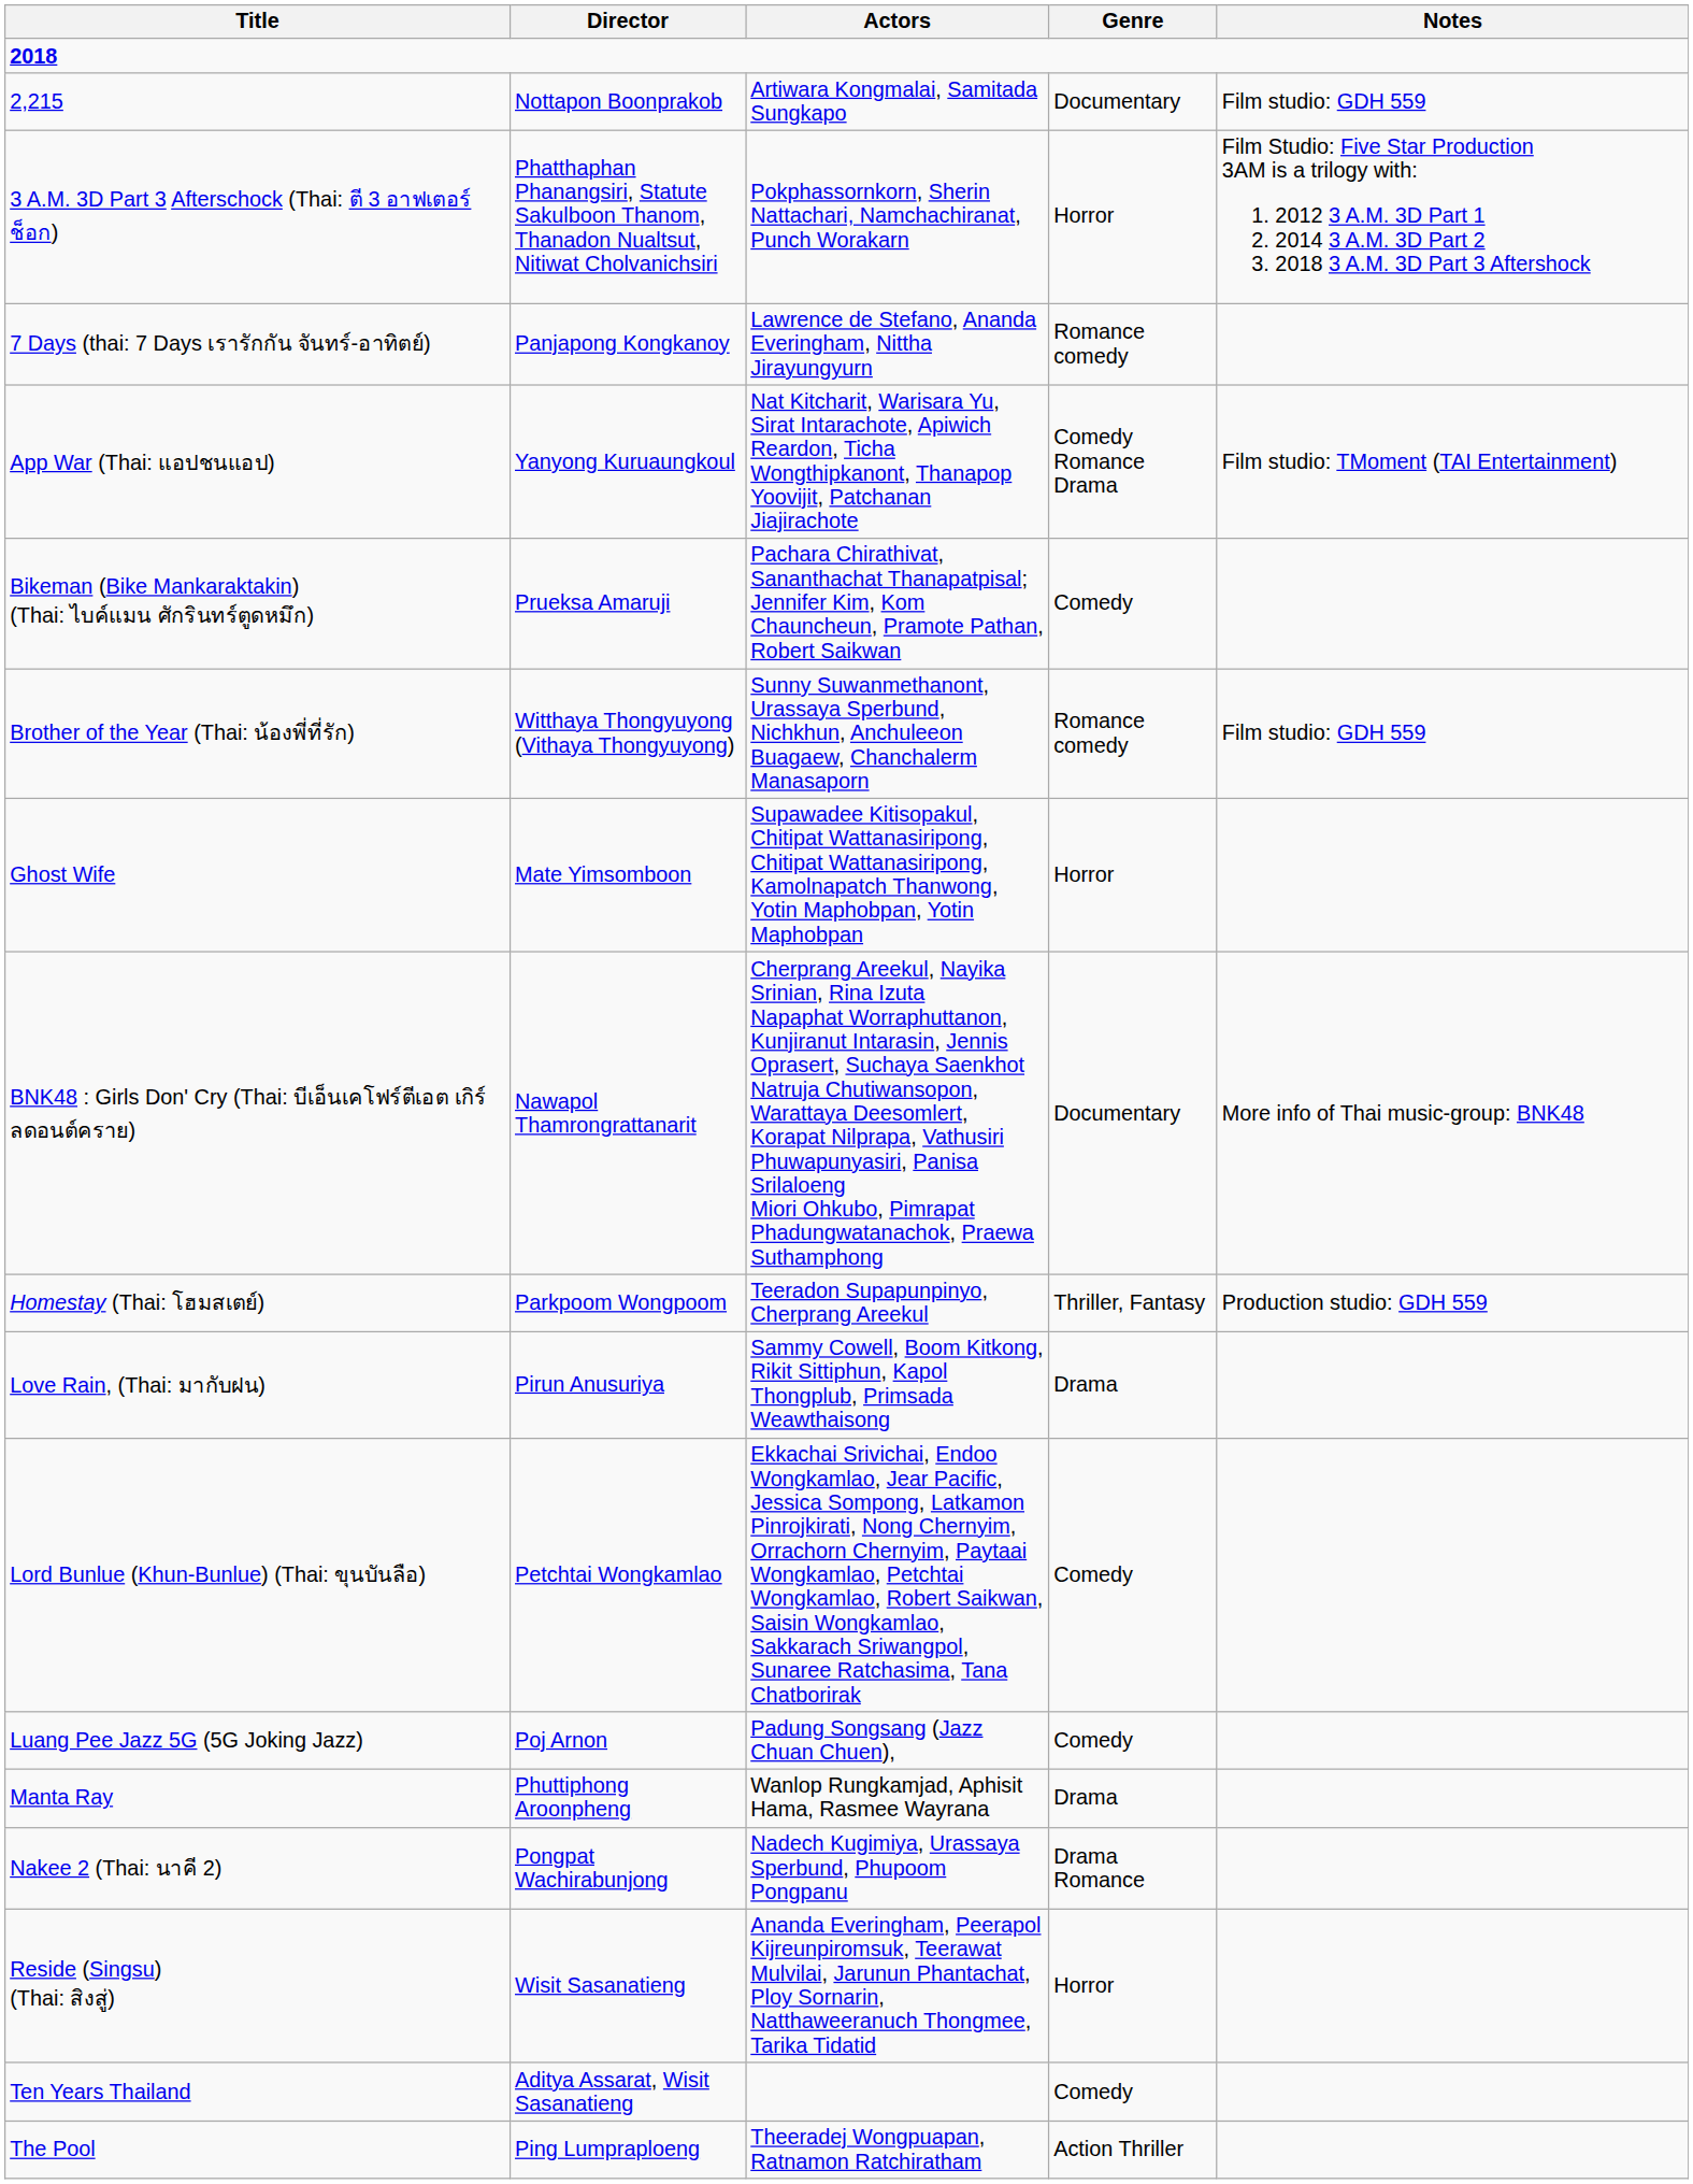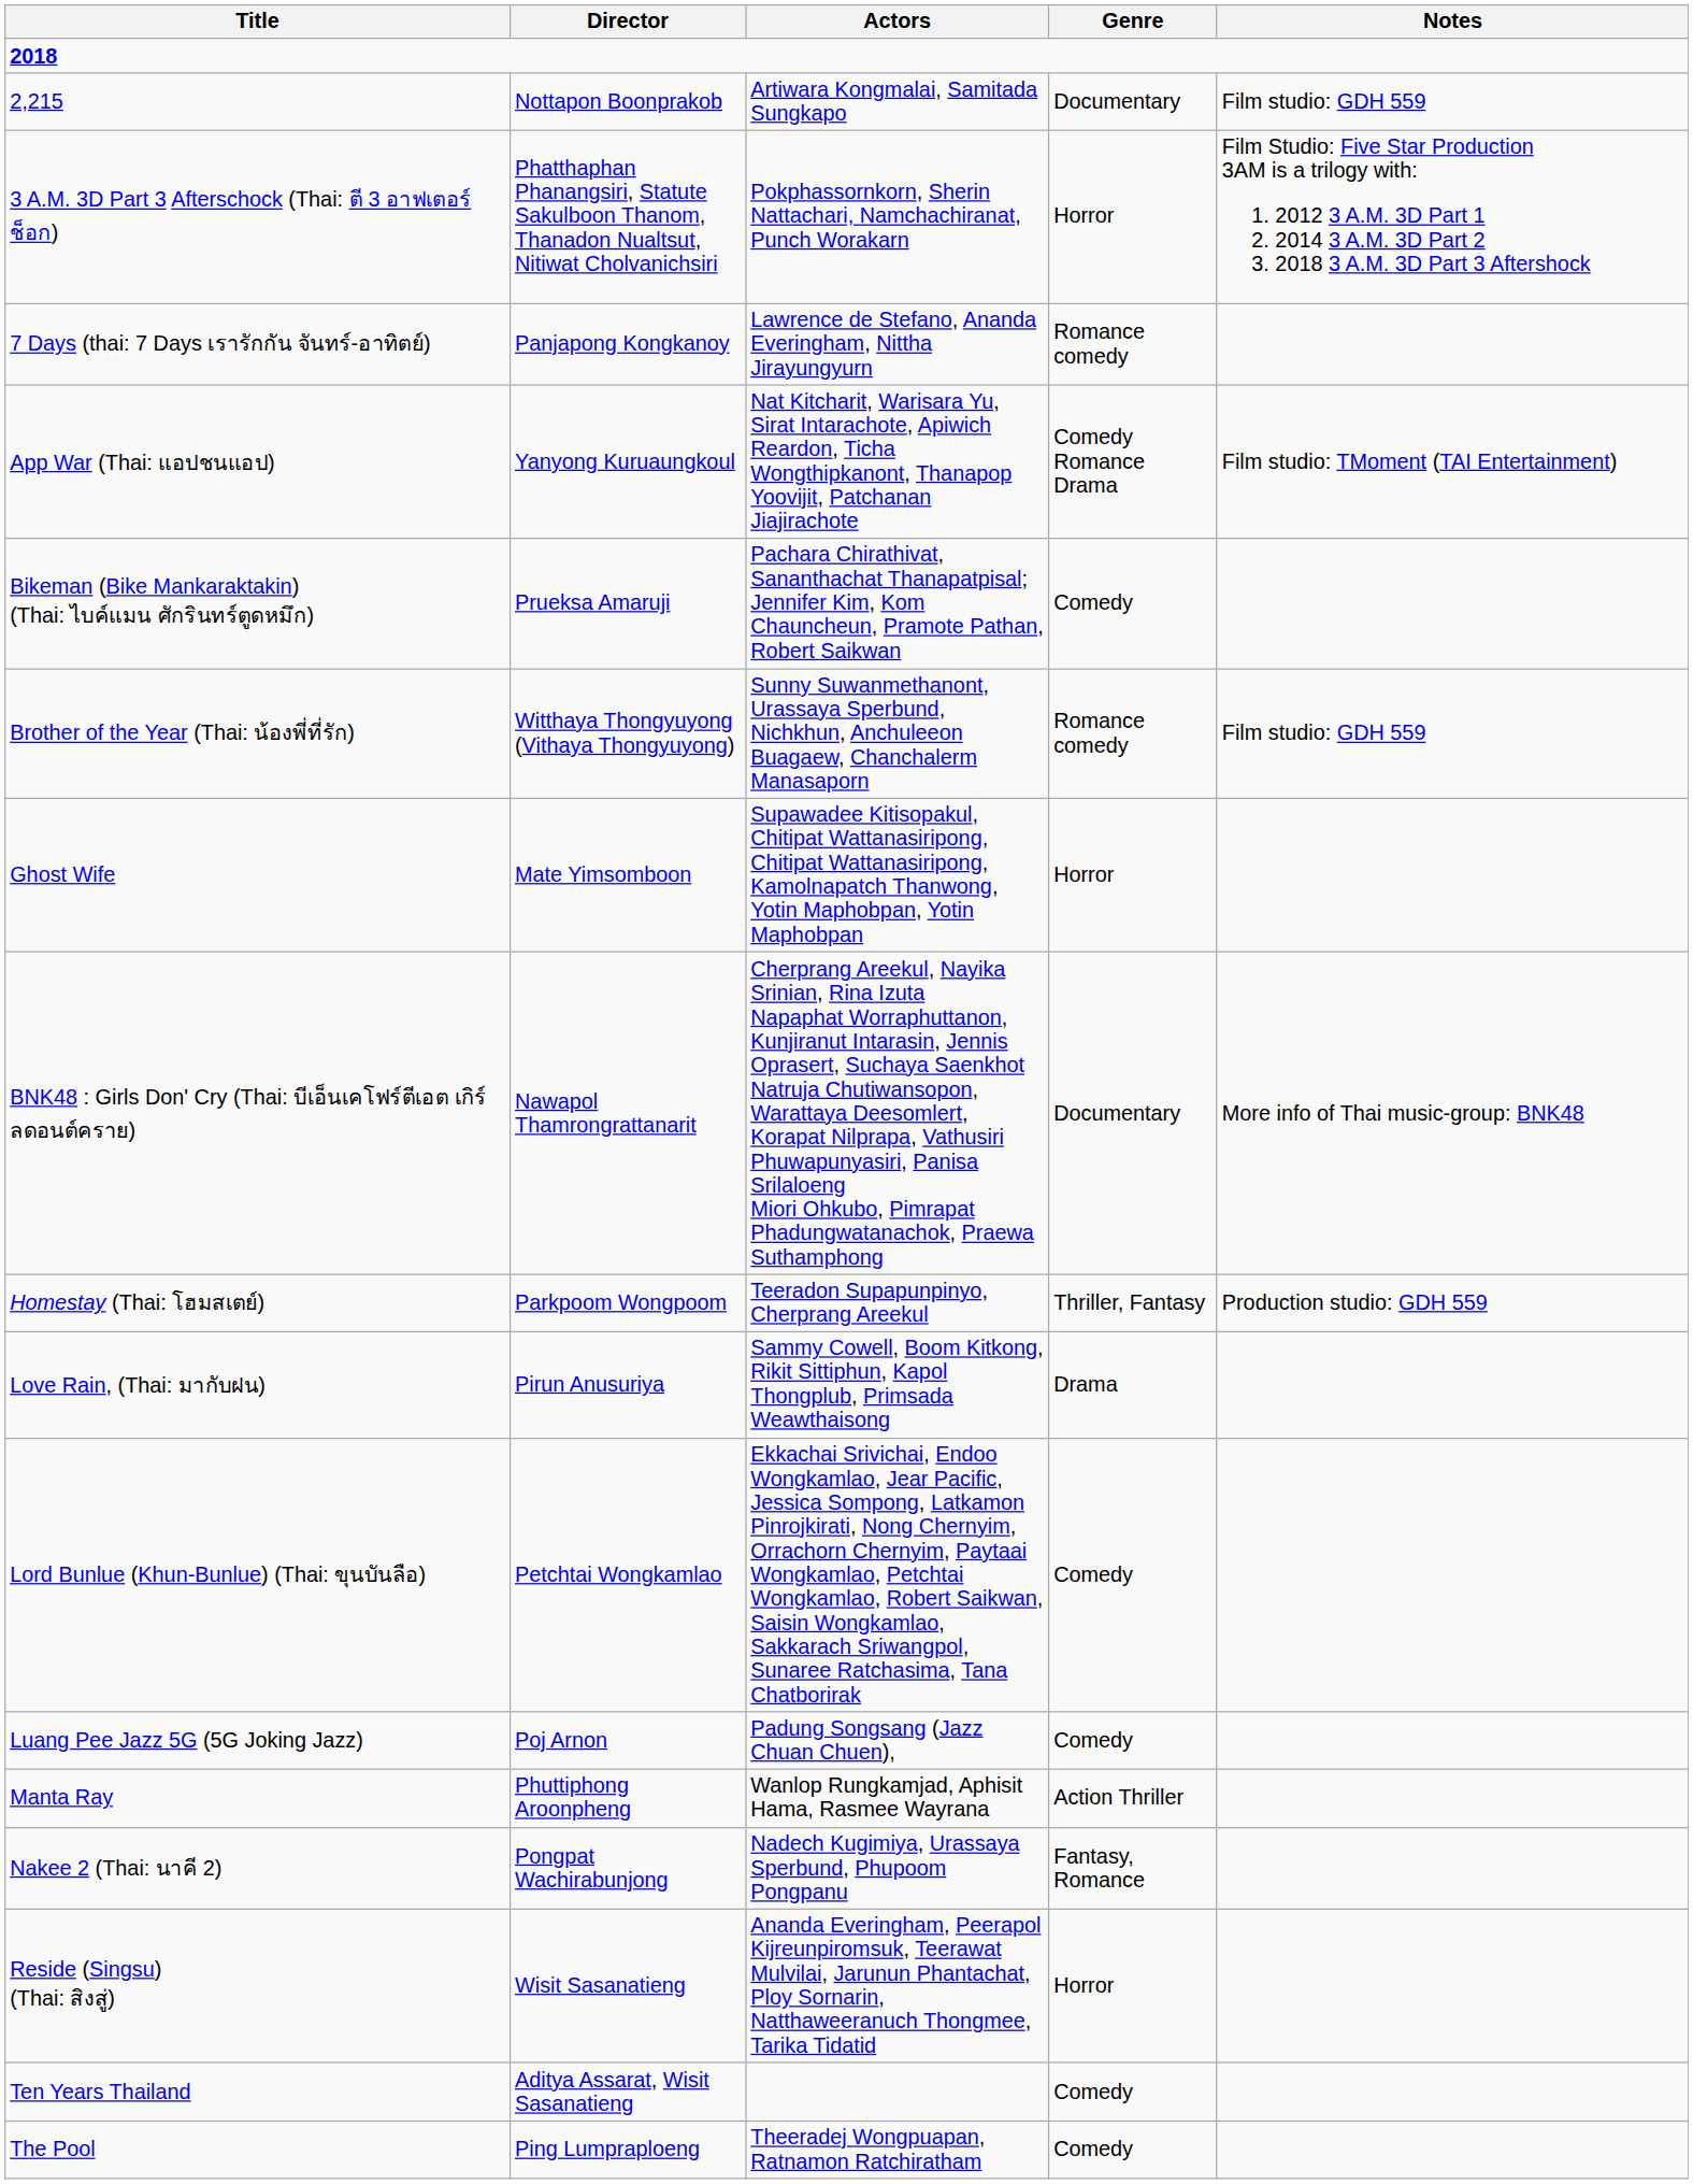Manta Ray | Genre: Drama -> Action Thriller
Nakee 2 (Thai: นาคี 2) | Genre: Drama Romance -> Fantasy, Romance
The Pool | Genre: Action Thriller -> Comedy
